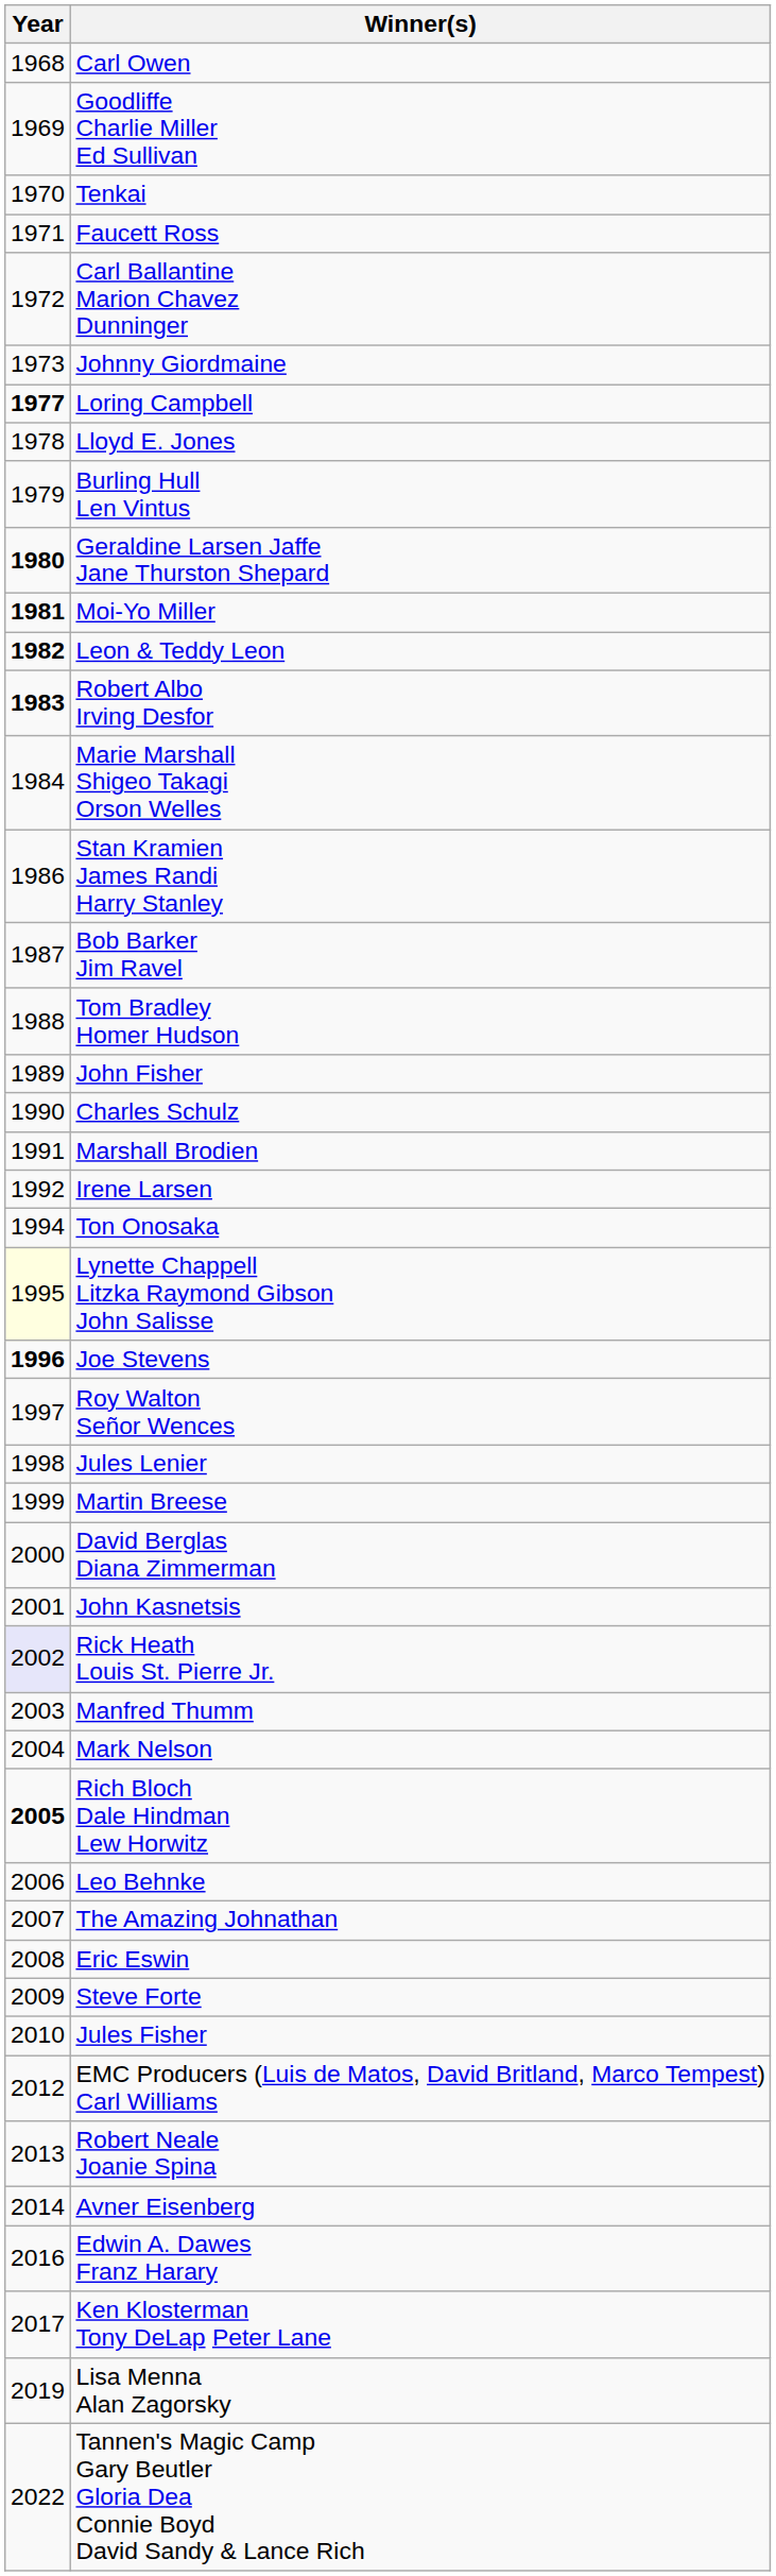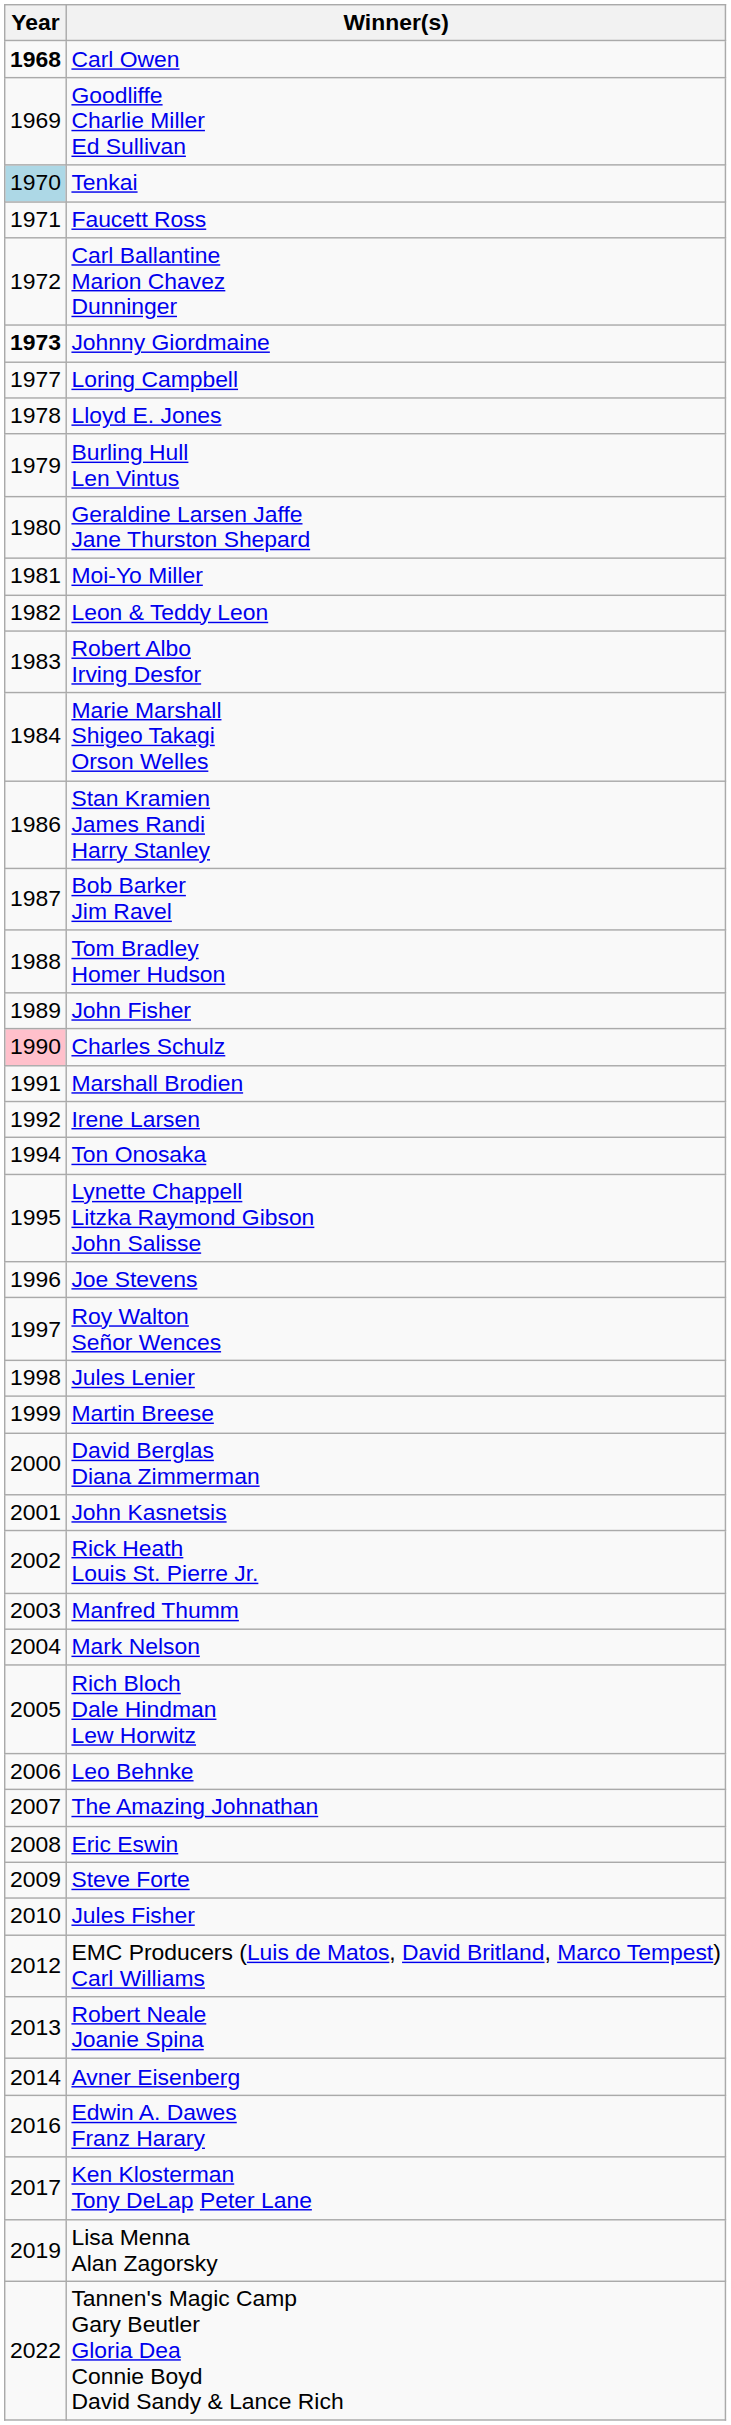Carl Owen | Year: normal -> bold
Tenkai | Year: no background -> lightblue background
Johnny Giordmaine | Year: normal -> bold
Loring Campbell | Year: bold -> normal
Geraldine Larsen Jaffe Jane Thurston Shepard | Year: bold -> normal
Moi-Yo Miller | Year: bold -> normal
Leon & Teddy Leon | Year: bold -> normal
Robert Albo Irving Desfor | Year: bold -> normal
Charles Schulz | Year: no background -> pink background
Lynette Chappell Litzka Raymond Gibson John Salisse | Year: lightyellow background -> no background
Joe Stevens | Year: bold -> normal
Rick Heath Louis St. Pierre Jr. | Year: lavender background -> no background
Rich Bloch Dale Hindman Lew Horwitz | Year: bold -> normal
